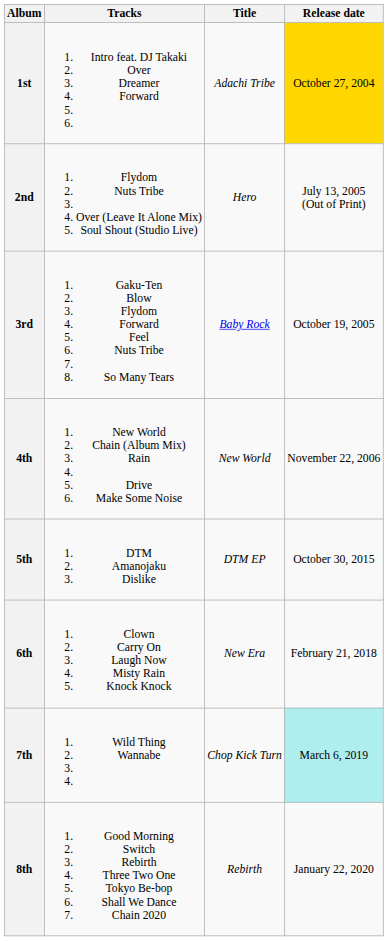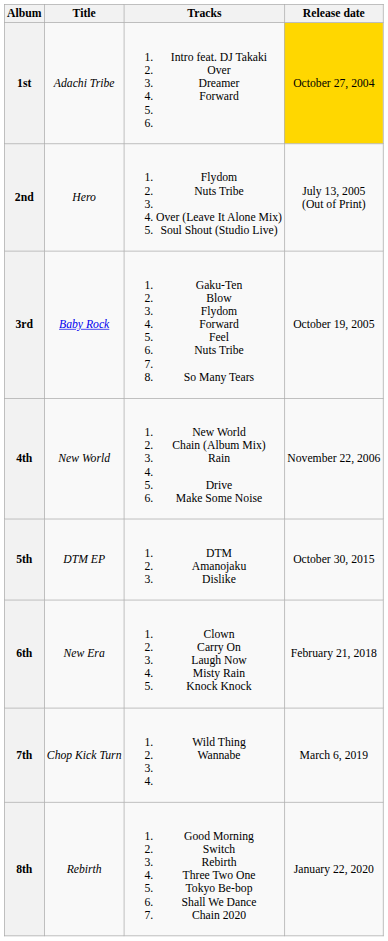columns swapped: Title <-> Tracks
7th | Release date: paleturquoise background -> no background
